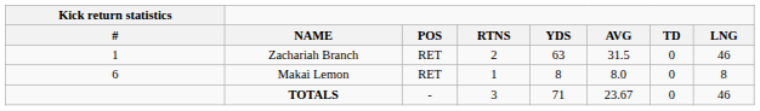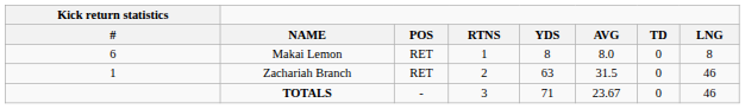rows swapped: Zachariah Branch <-> Makai Lemon
